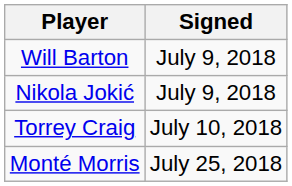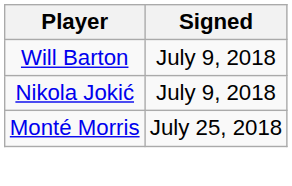- row: Torrey Craig | July 10, 2018
